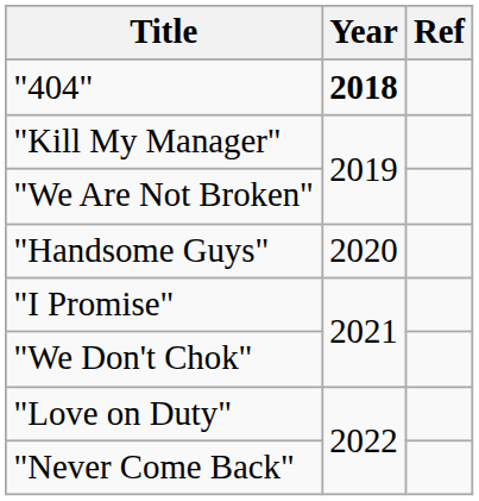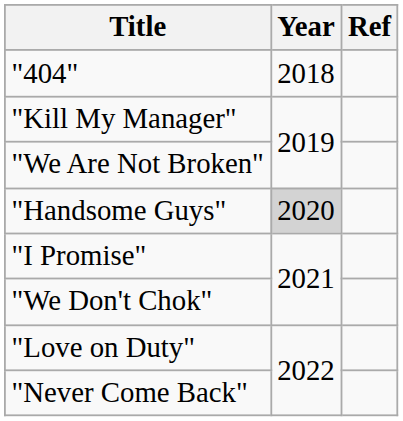"404" | Year: bold -> normal
"Handsome Guys" | Year: no background -> lightgrey background
